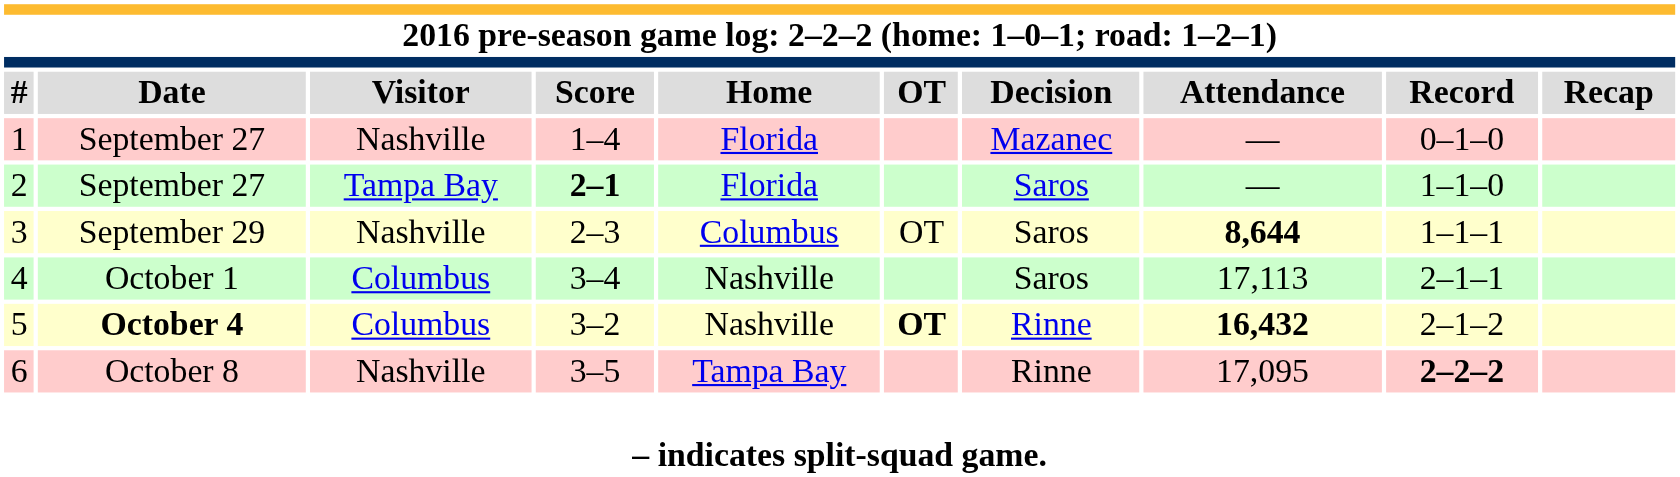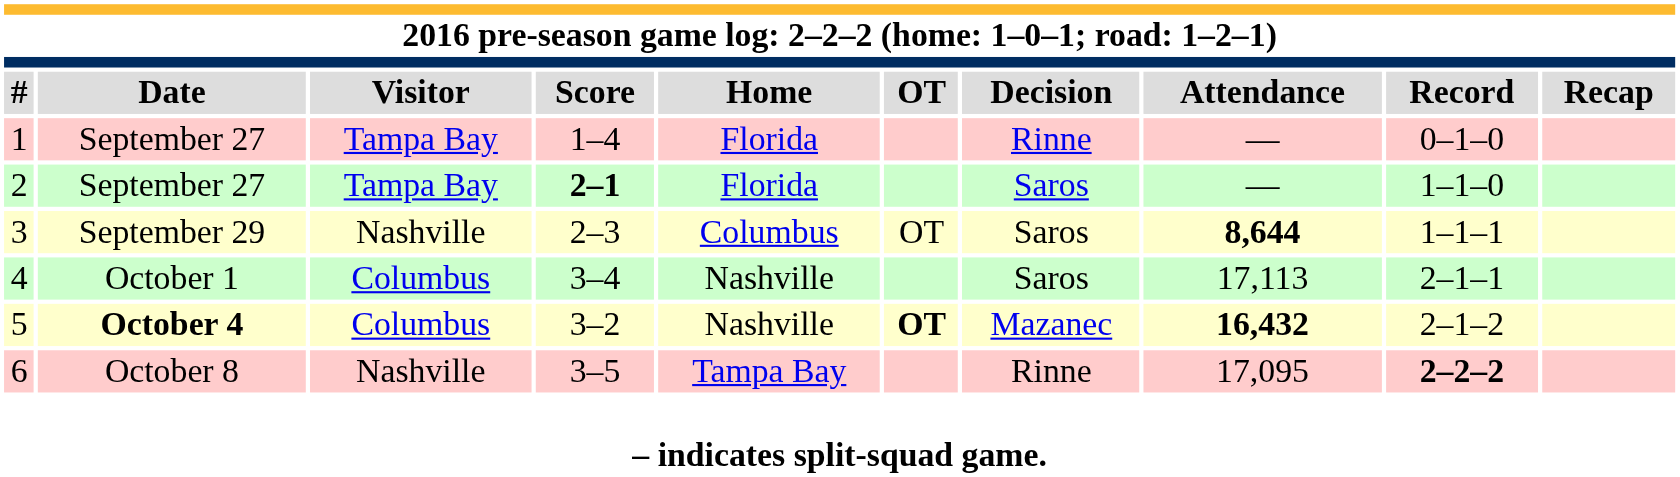1 | column 3: Nashville -> Tampa Bay
1 | column 7: Mazanec -> Rinne
5 | column 7: Rinne -> Mazanec
